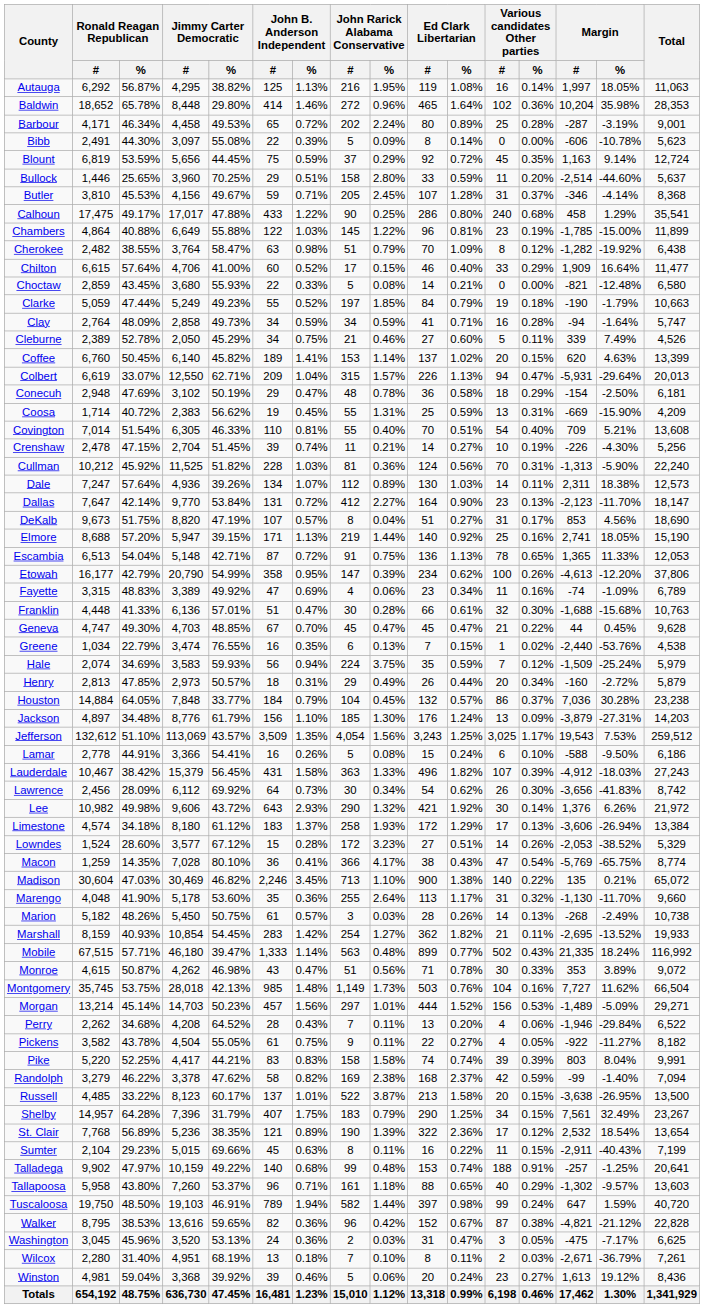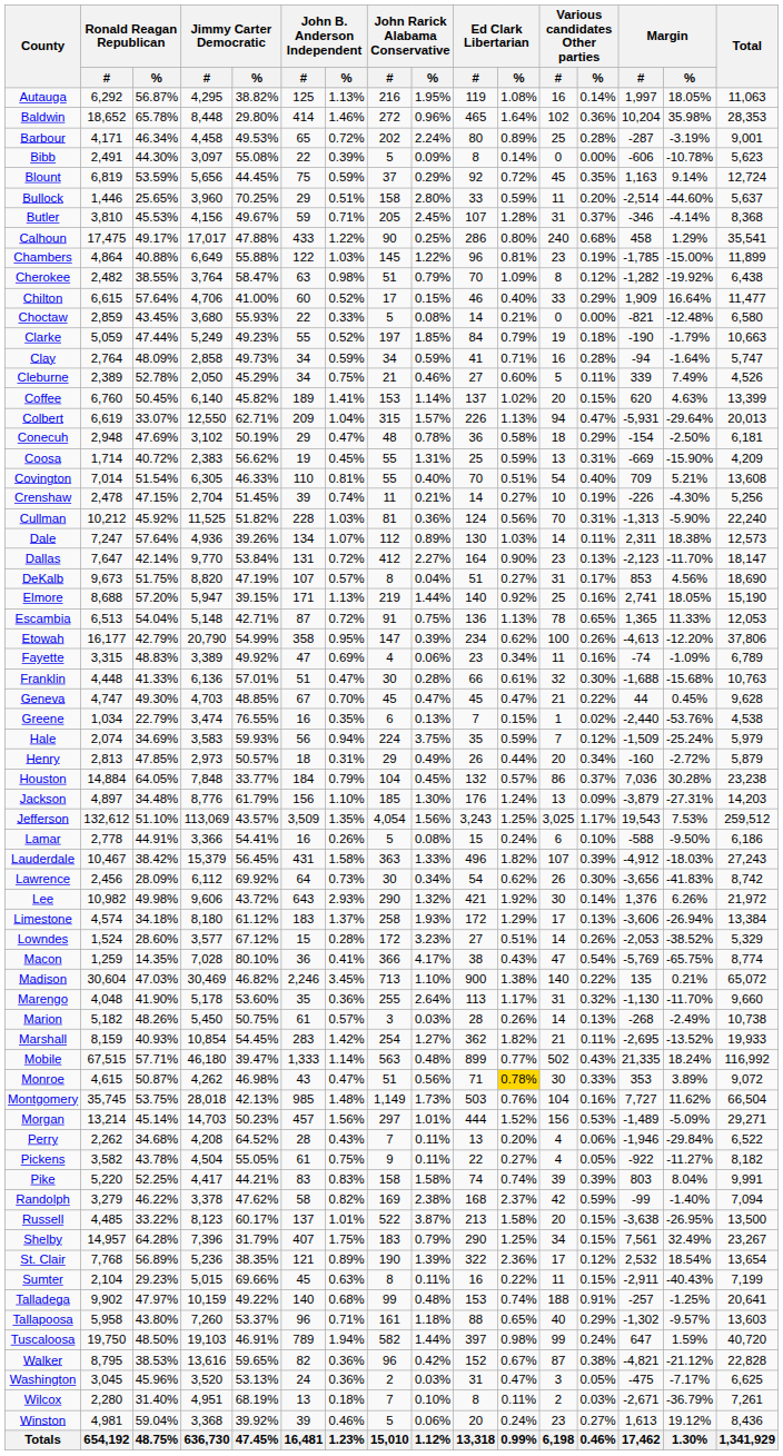Monroe | Ed Clark Libertarian / %: no background -> gold background
